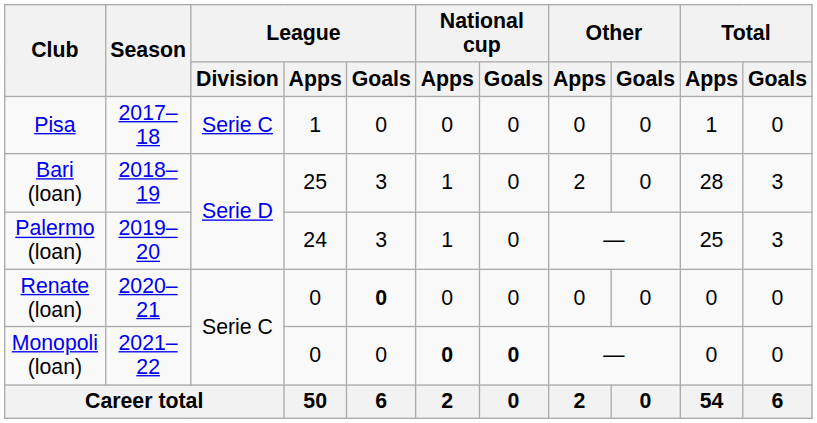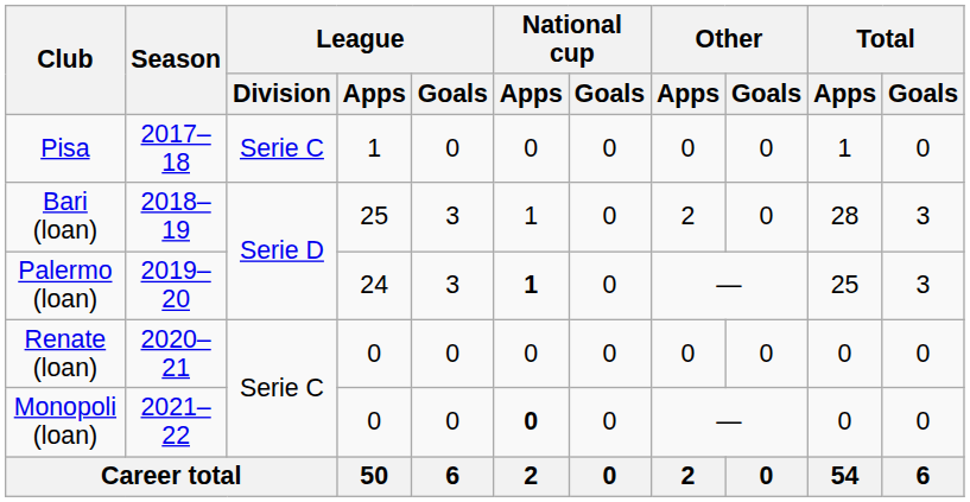Palermo (loan) | National cup / Apps: normal -> bold
Renate (loan) | League / Goals: bold -> normal
Monopoli (loan) | National cup / Goals: bold -> normal
